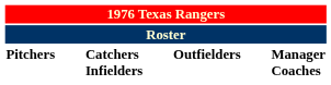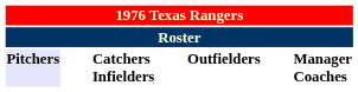Pitchers | column 1: no background -> lavender background
